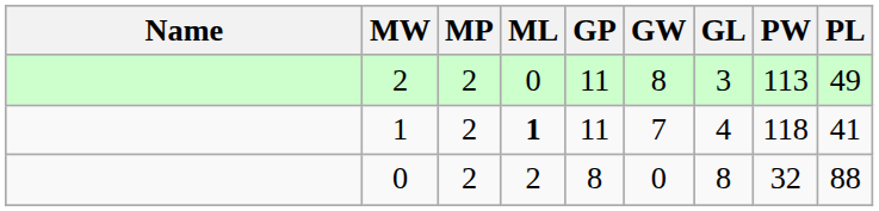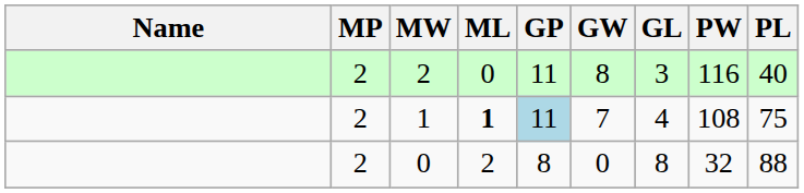columns swapped: MP <-> MW
row 2 | PW: 113 -> 116
row 2 | PL: 49 -> 40
row 3 | GP: no background -> lightblue background
row 3 | PW: 118 -> 108
row 3 | PL: 41 -> 75
